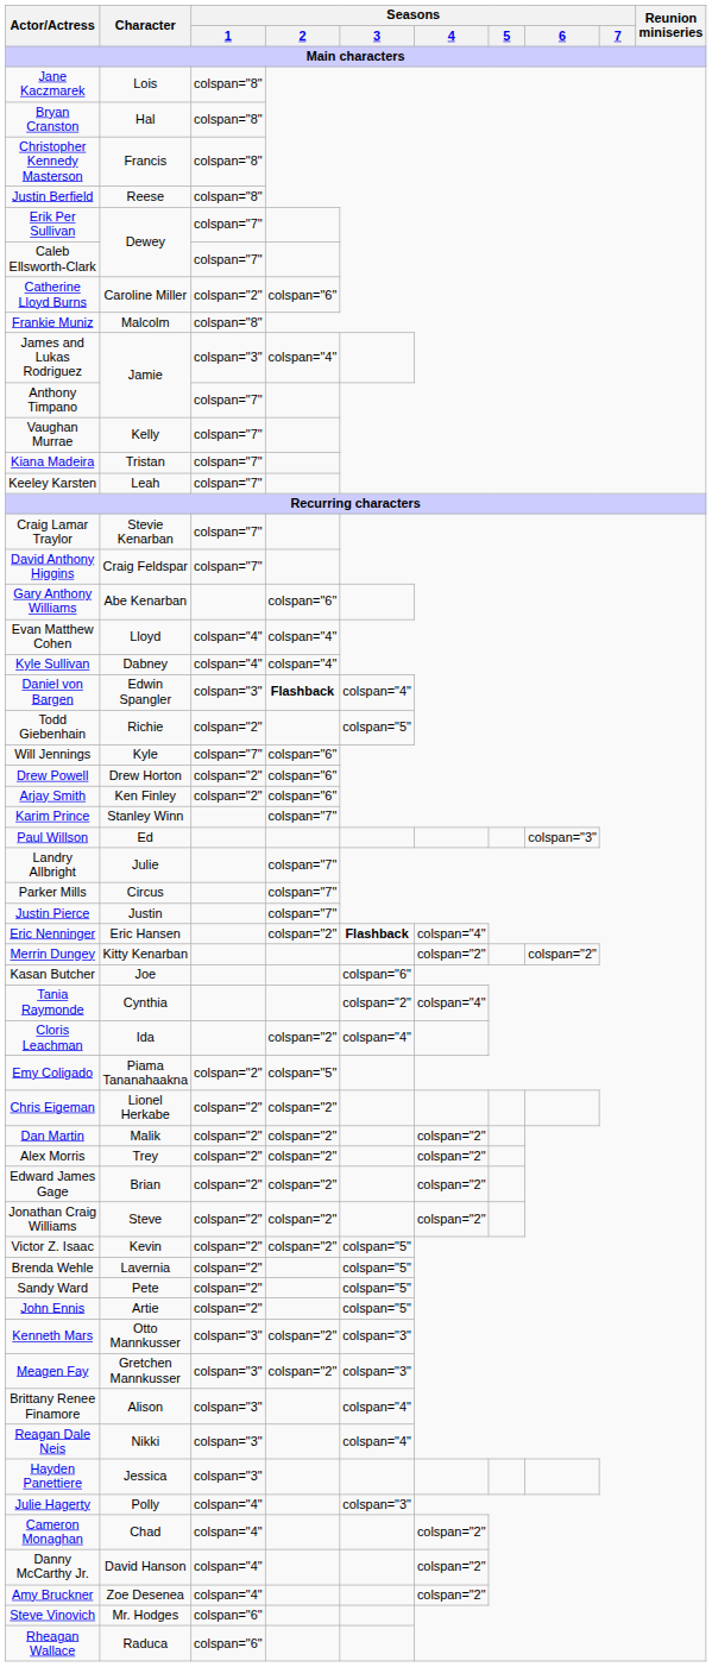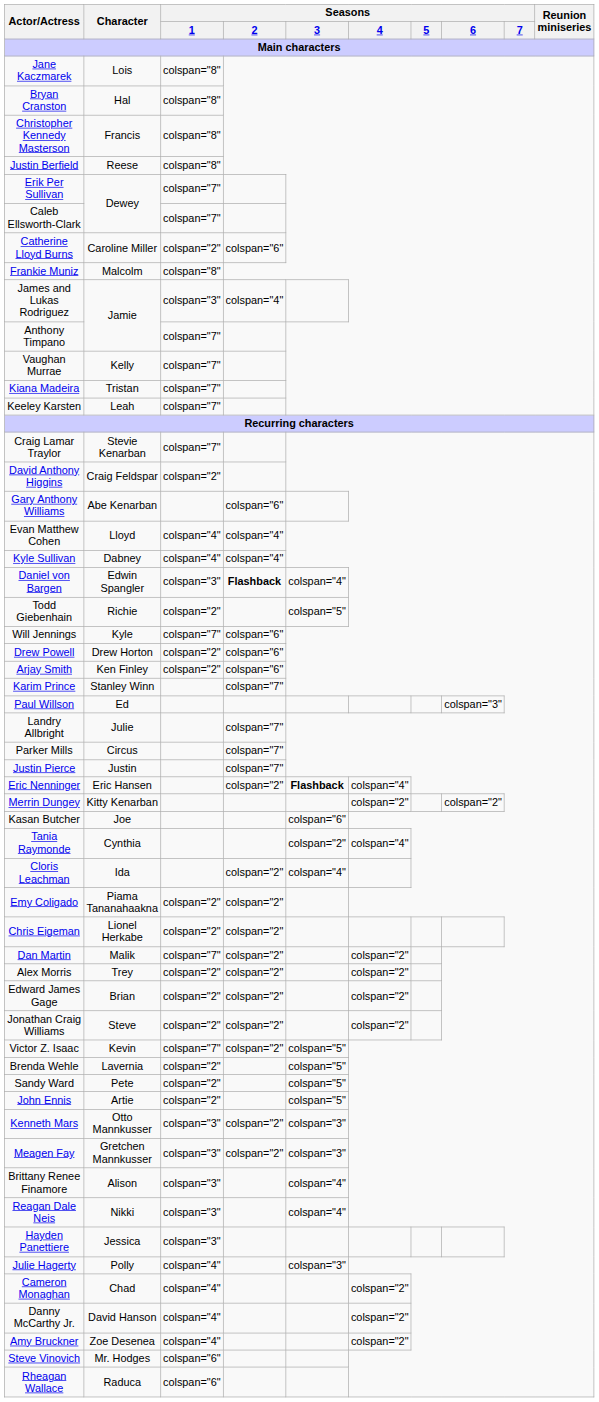David Anthony Higgins | Seasons / 1: colspan="7" -> colspan="2"
Emy Coligado | Seasons / 2: colspan="5" -> colspan="2"
Dan Martin | Seasons / 1: colspan="2" -> colspan="7"
Victor Z. Isaac | Seasons / 1: colspan="2" -> colspan="7"
